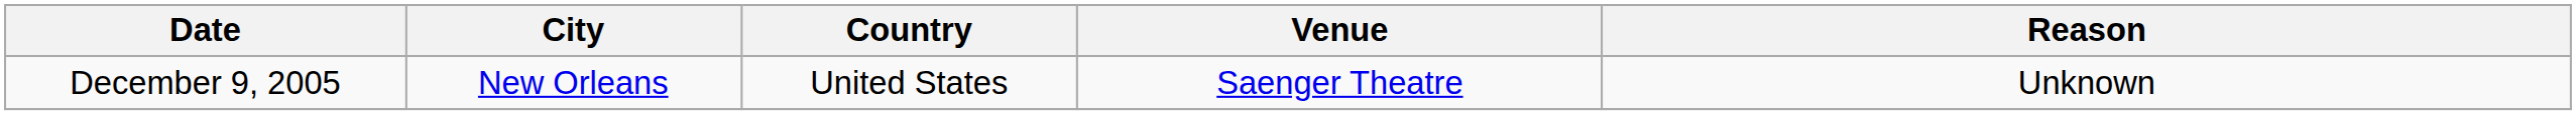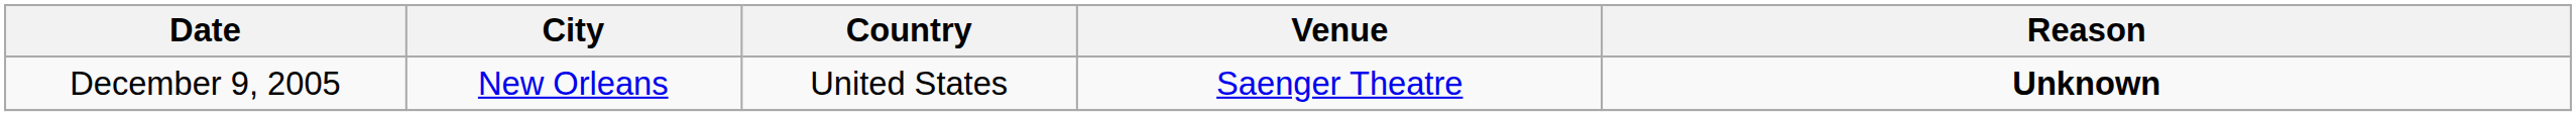December 9, 2005 | Reason: normal -> bold
